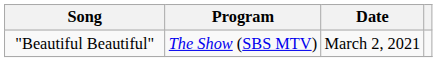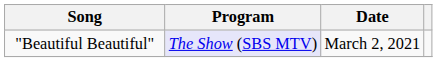"Beautiful Beautiful" | Program: no background -> lavender background
